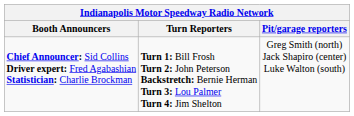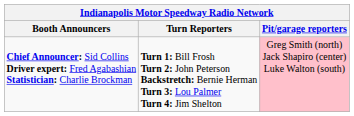row 3 | Pit/garage reporters: no background -> pink background
